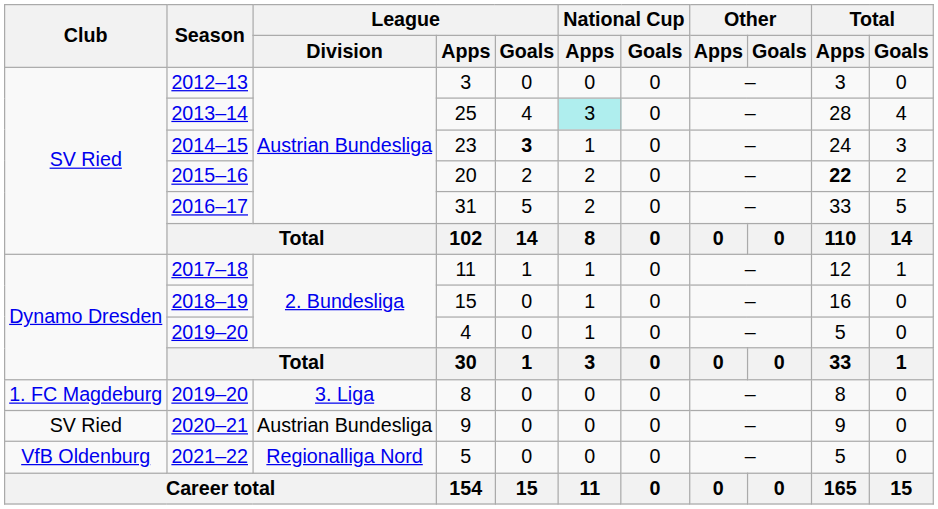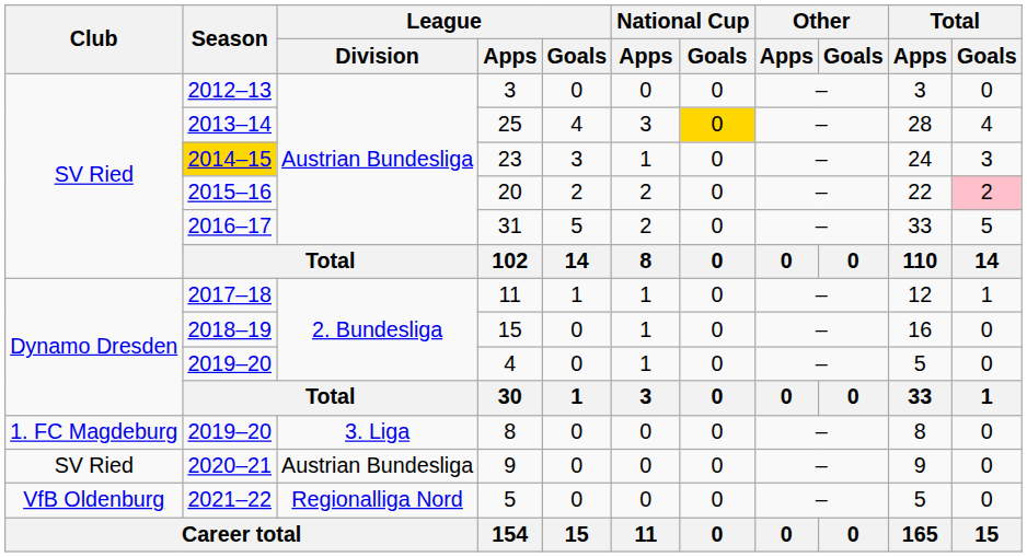25 | National Cup / Apps: paleturquoise background -> no background
25 | National Cup / Goals: no background -> gold background
23 | Season: no background -> gold background
23 | League / Goals: bold -> normal
20 | Total / Apps: bold -> normal
20 | Total / Goals: no background -> pink background
